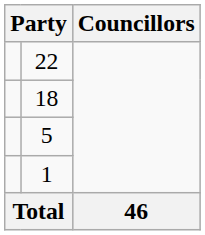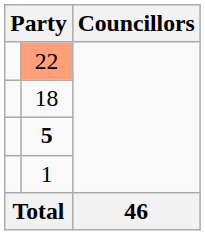22 | column 2: no background -> lightsalmon background
5 | column 2: normal -> bold
